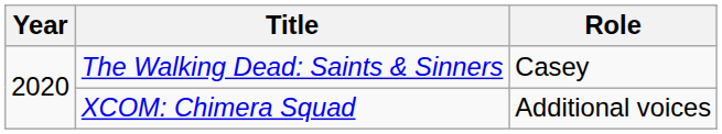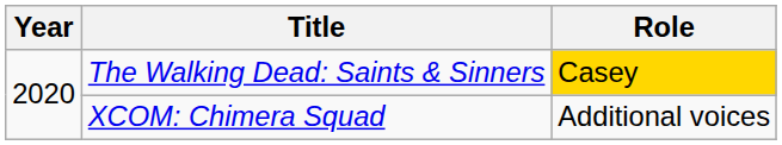The Walking Dead: Saints & Sinners | Role: no background -> gold background
